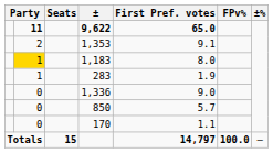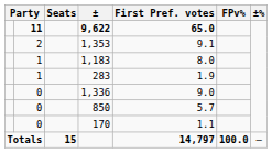1,183 | column 2: gold background -> no background
